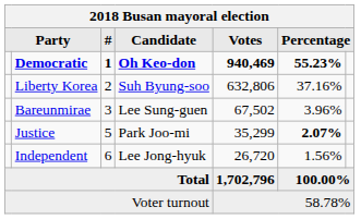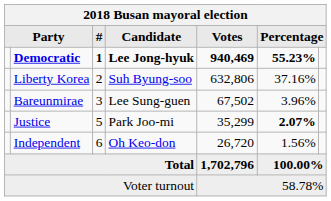Democratic | Candidate: Oh Keo-don -> Lee Jong-hyuk
Independent | Candidate: Lee Jong-hyuk -> Oh Keo-don
